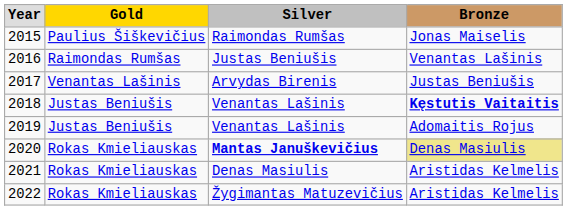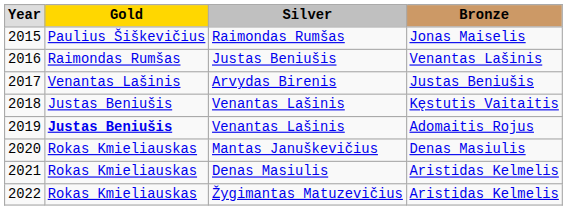2018 | column 4: bold -> normal
2019 | column 2: normal -> bold
2020 | column 3: bold -> normal
2020 | column 4: khaki background -> no background
